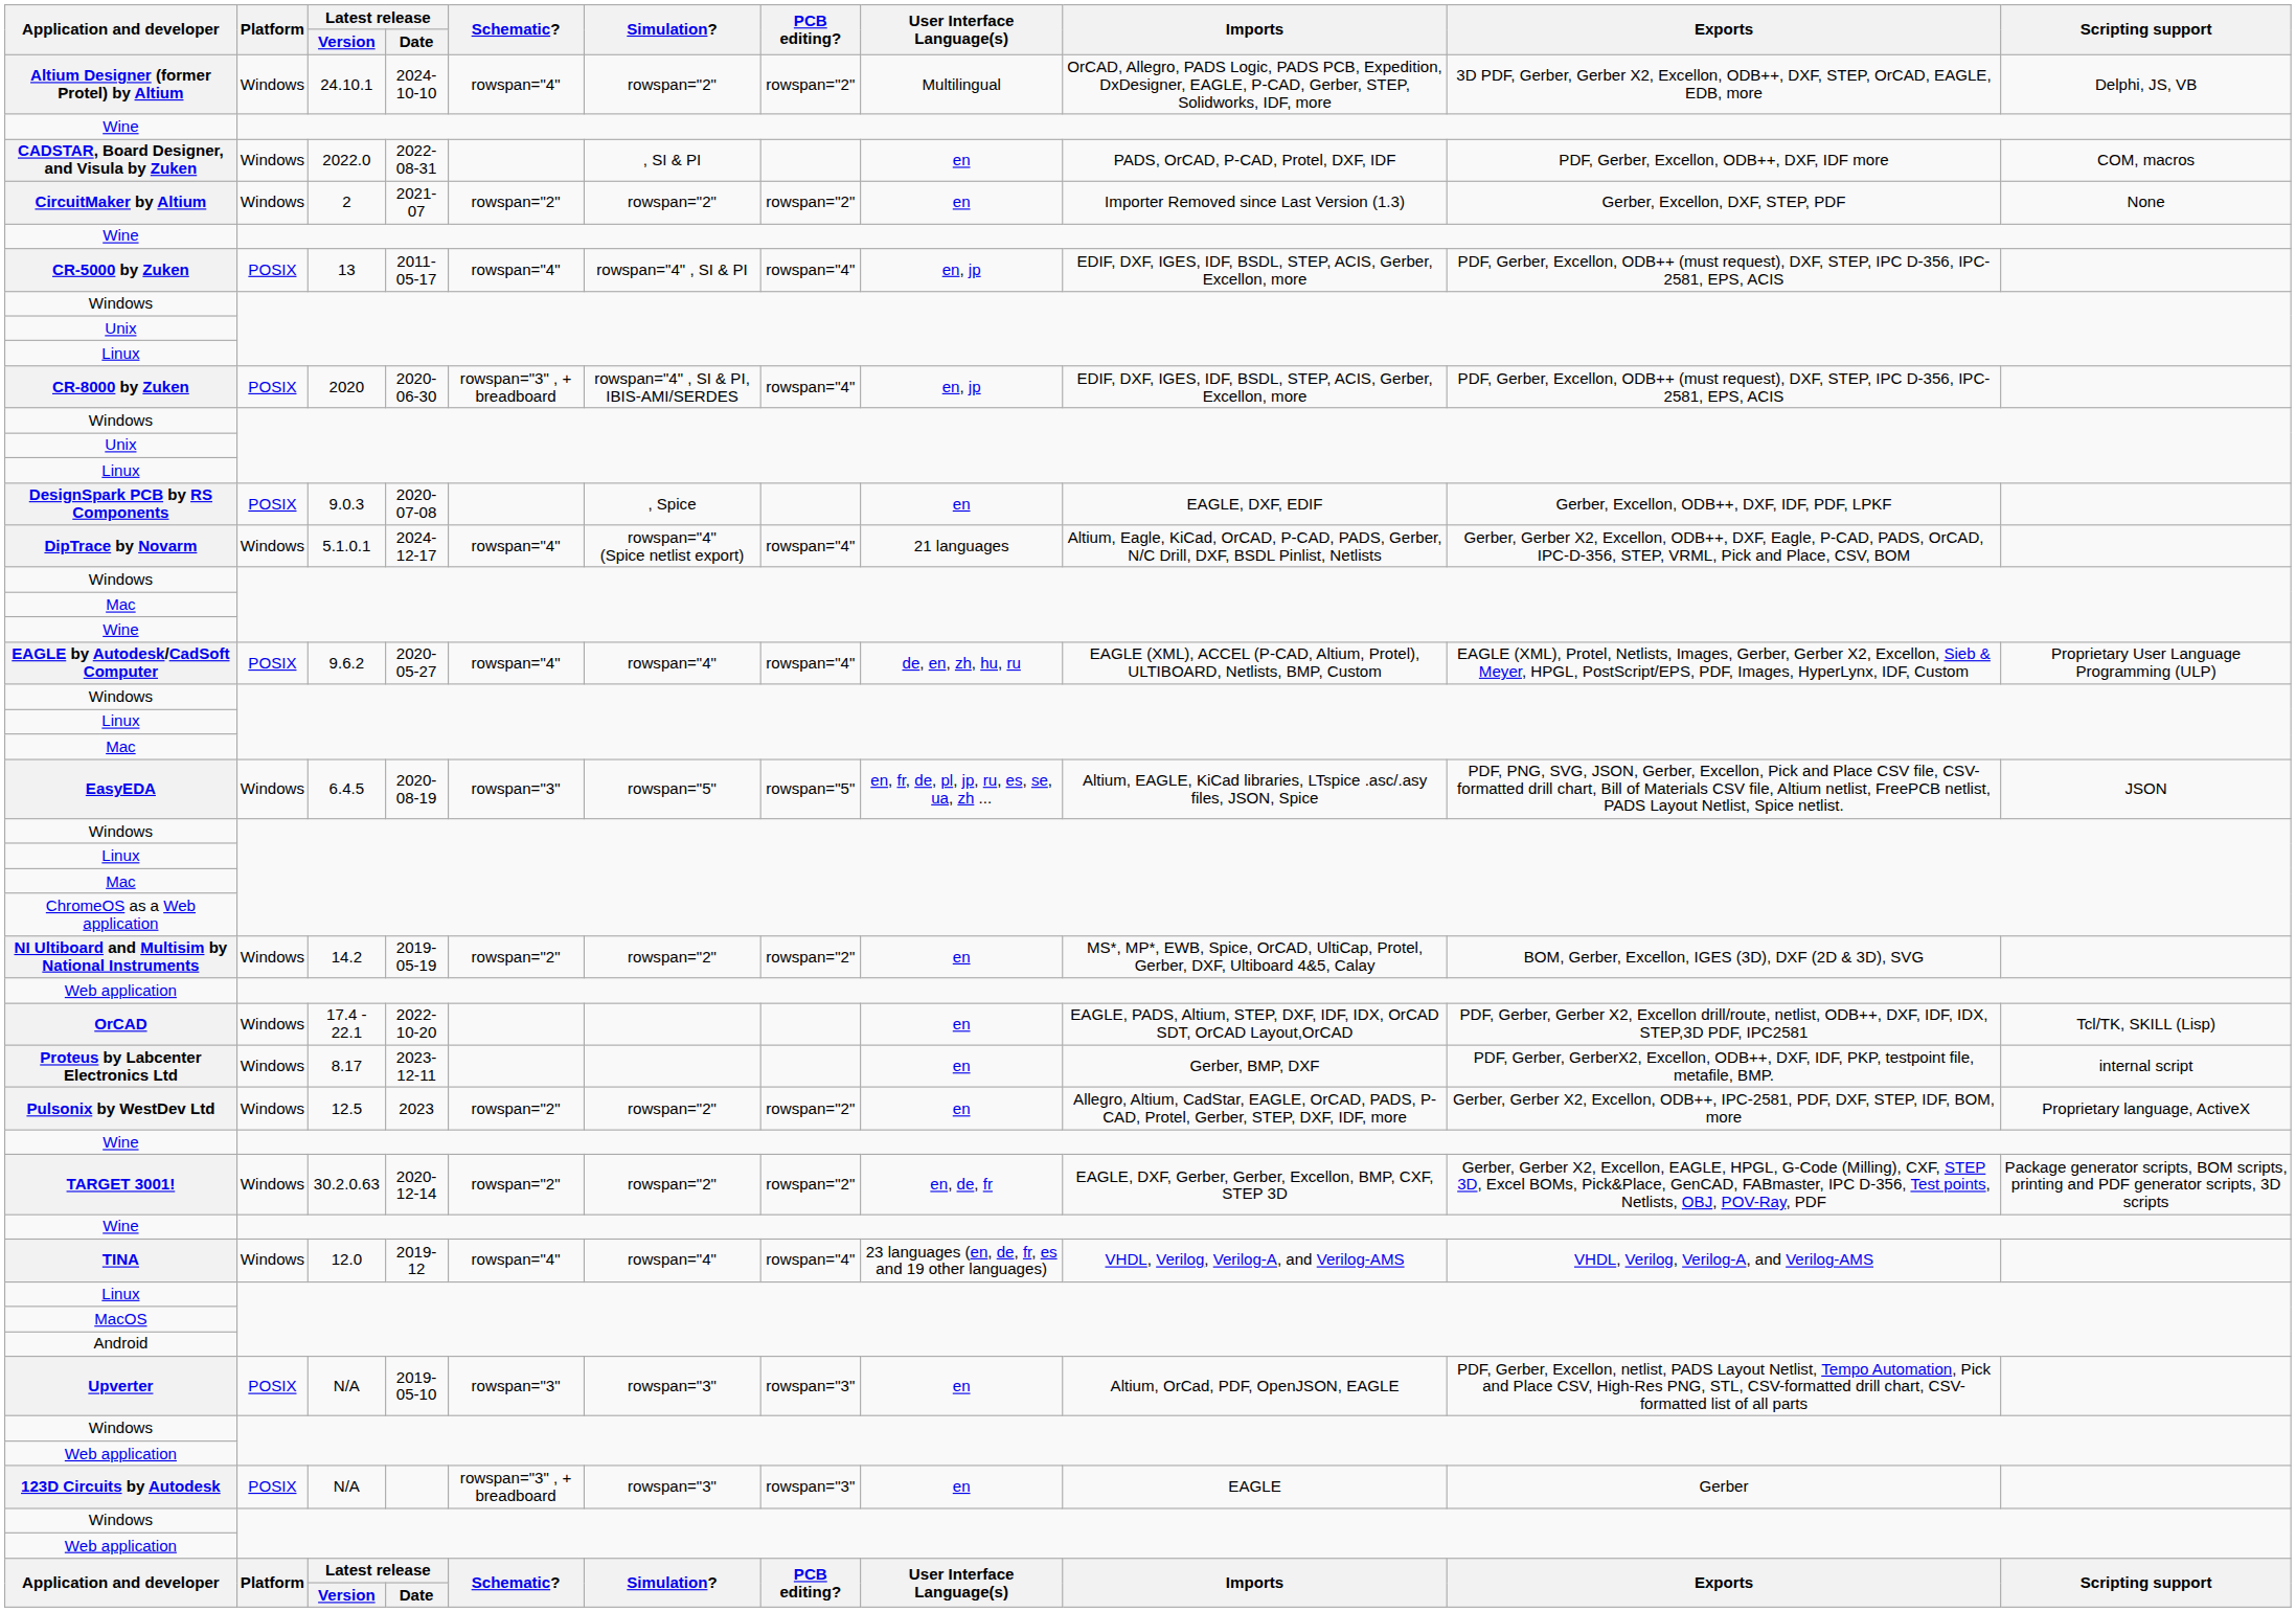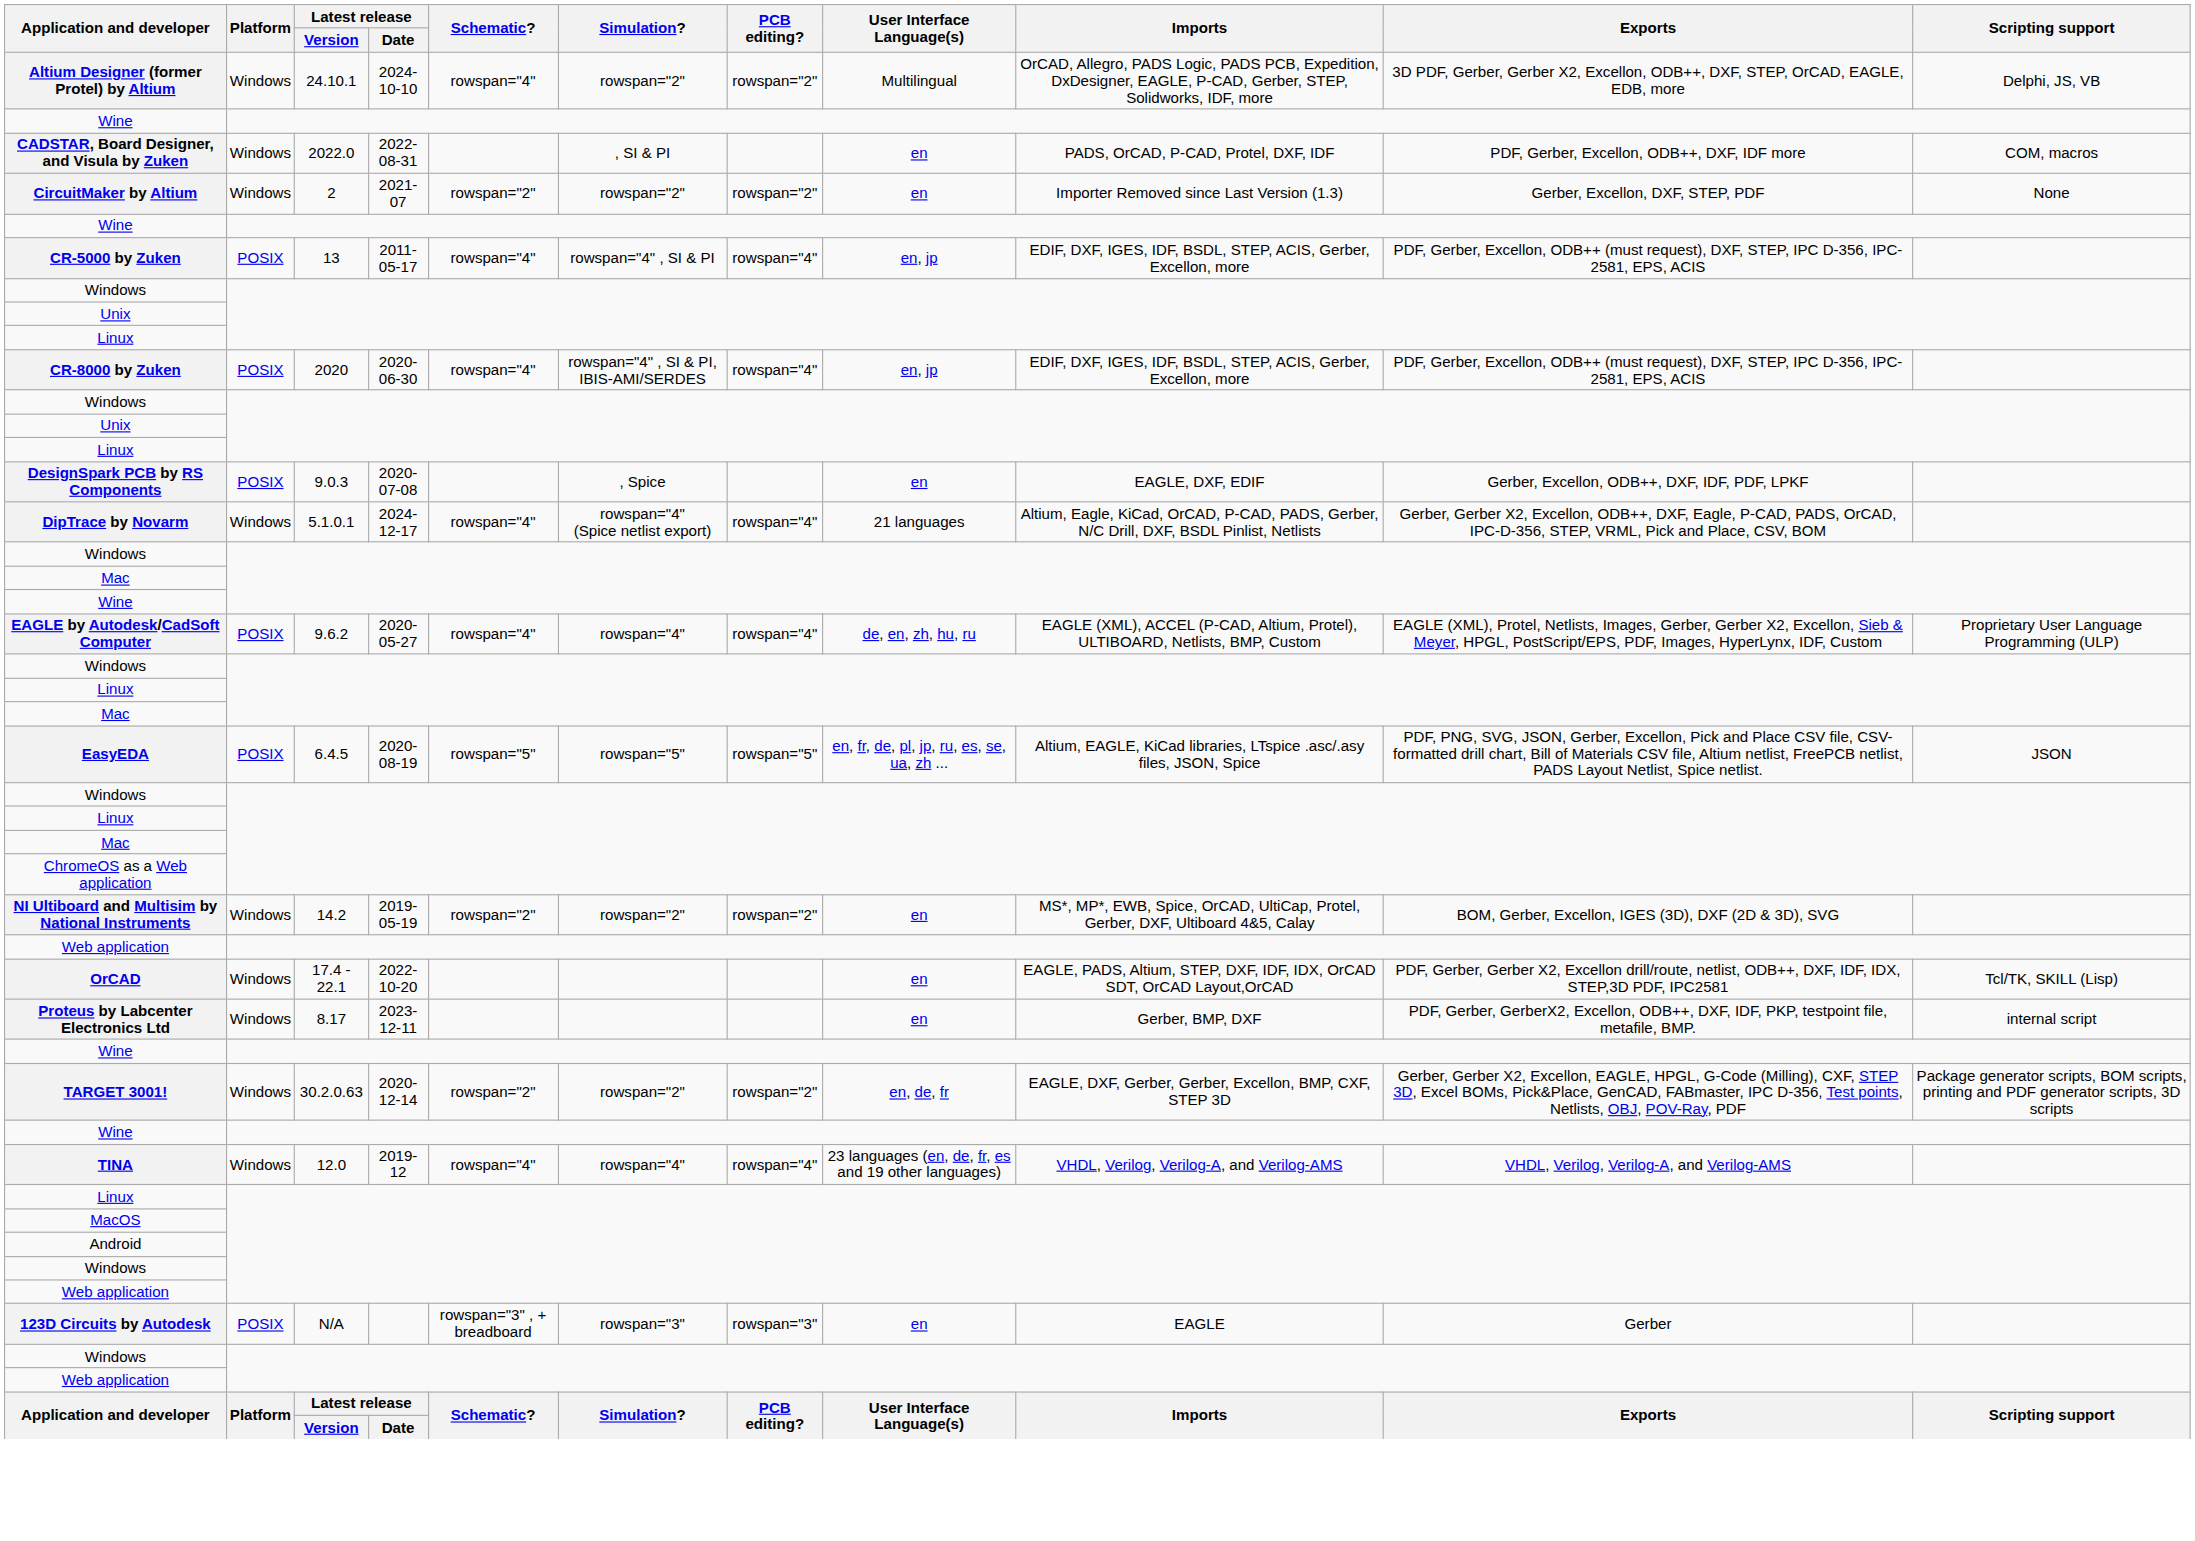CR-8000 by Zuken | Schematic?: rowspan="3" , + breadboard -> rowspan="4"
EasyEDA | Platform: Windows -> POSIX
EasyEDA | Schematic?: rowspan="3" -> rowspan="5"
- row: Pulsonix by WestDev Ltd | Windows | 12.5 | 2023 | rowspan="2" | rowspan="2" | rowspan="2" | en | Allegro, Altium, CadStar, EAGLE, OrCAD, PADS, P-CAD, Protel, Gerber, STEP, DXF, IDF, more | Gerber, Gerber X2, Excellon, ODB++, IPC-2581, PDF, DXF, STEP, IDF, BOM, more | Proprietary language, ActiveX
- row: Upverter | POSIX | N/A | 2019-05-10 | rowspan="3" | rowspan="3" | rowspan="3" | en | Altium, OrCad, PDF, OpenJSON, EAGLE | PDF, Gerber, Excellon, netlist, PADS Layout Netlist, Tempo Automation, Pick and Place CSV, High-Res PNG, STL, CSV-formatted drill chart, CSV-formatted list of all parts
